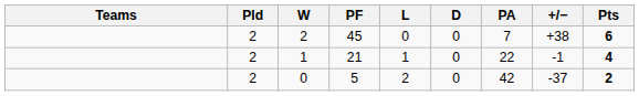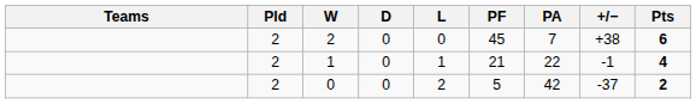columns swapped: D <-> PF
